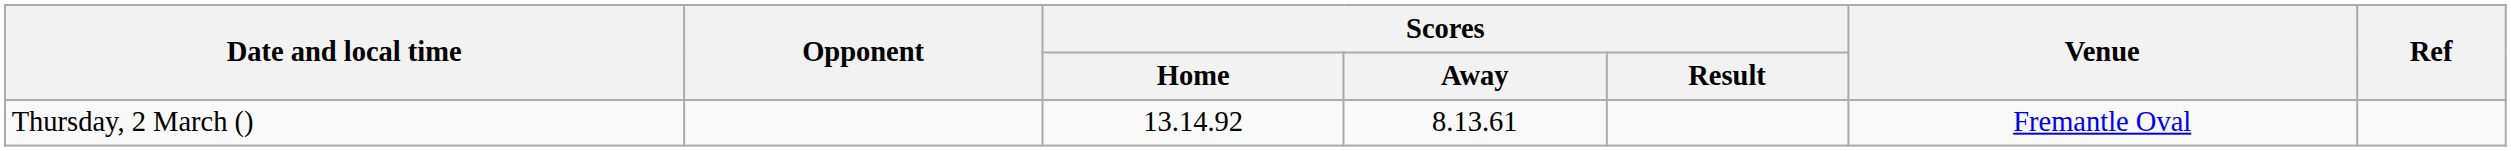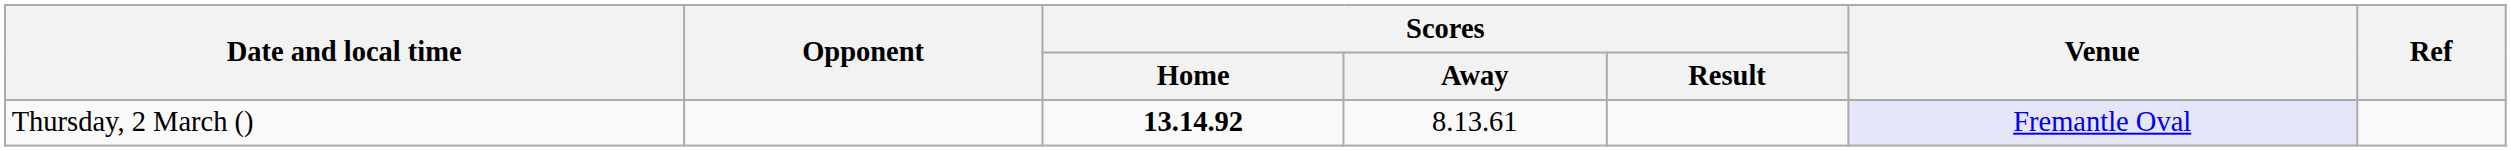Thursday, 2 March () | Scores / Home: normal -> bold
Thursday, 2 March () | Venue: no background -> lavender background
